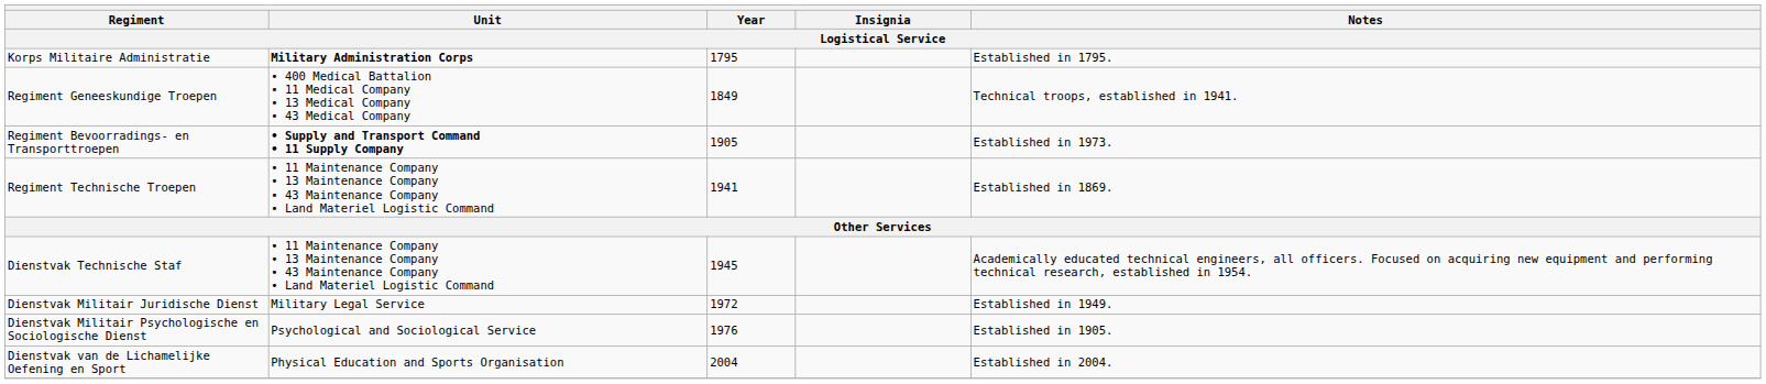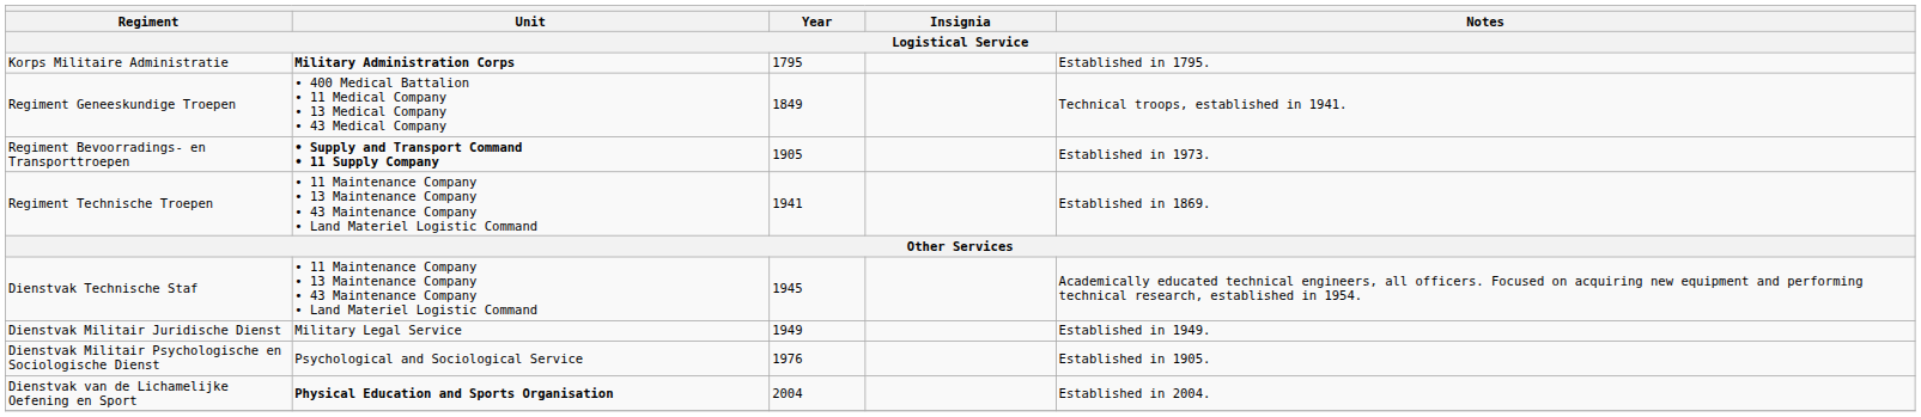Dienstvak Militair Juridische Dienst | Year: 1972 -> 1949
Dienstvak van de Lichamelijke Oefening en Sport | Unit: normal -> bold
